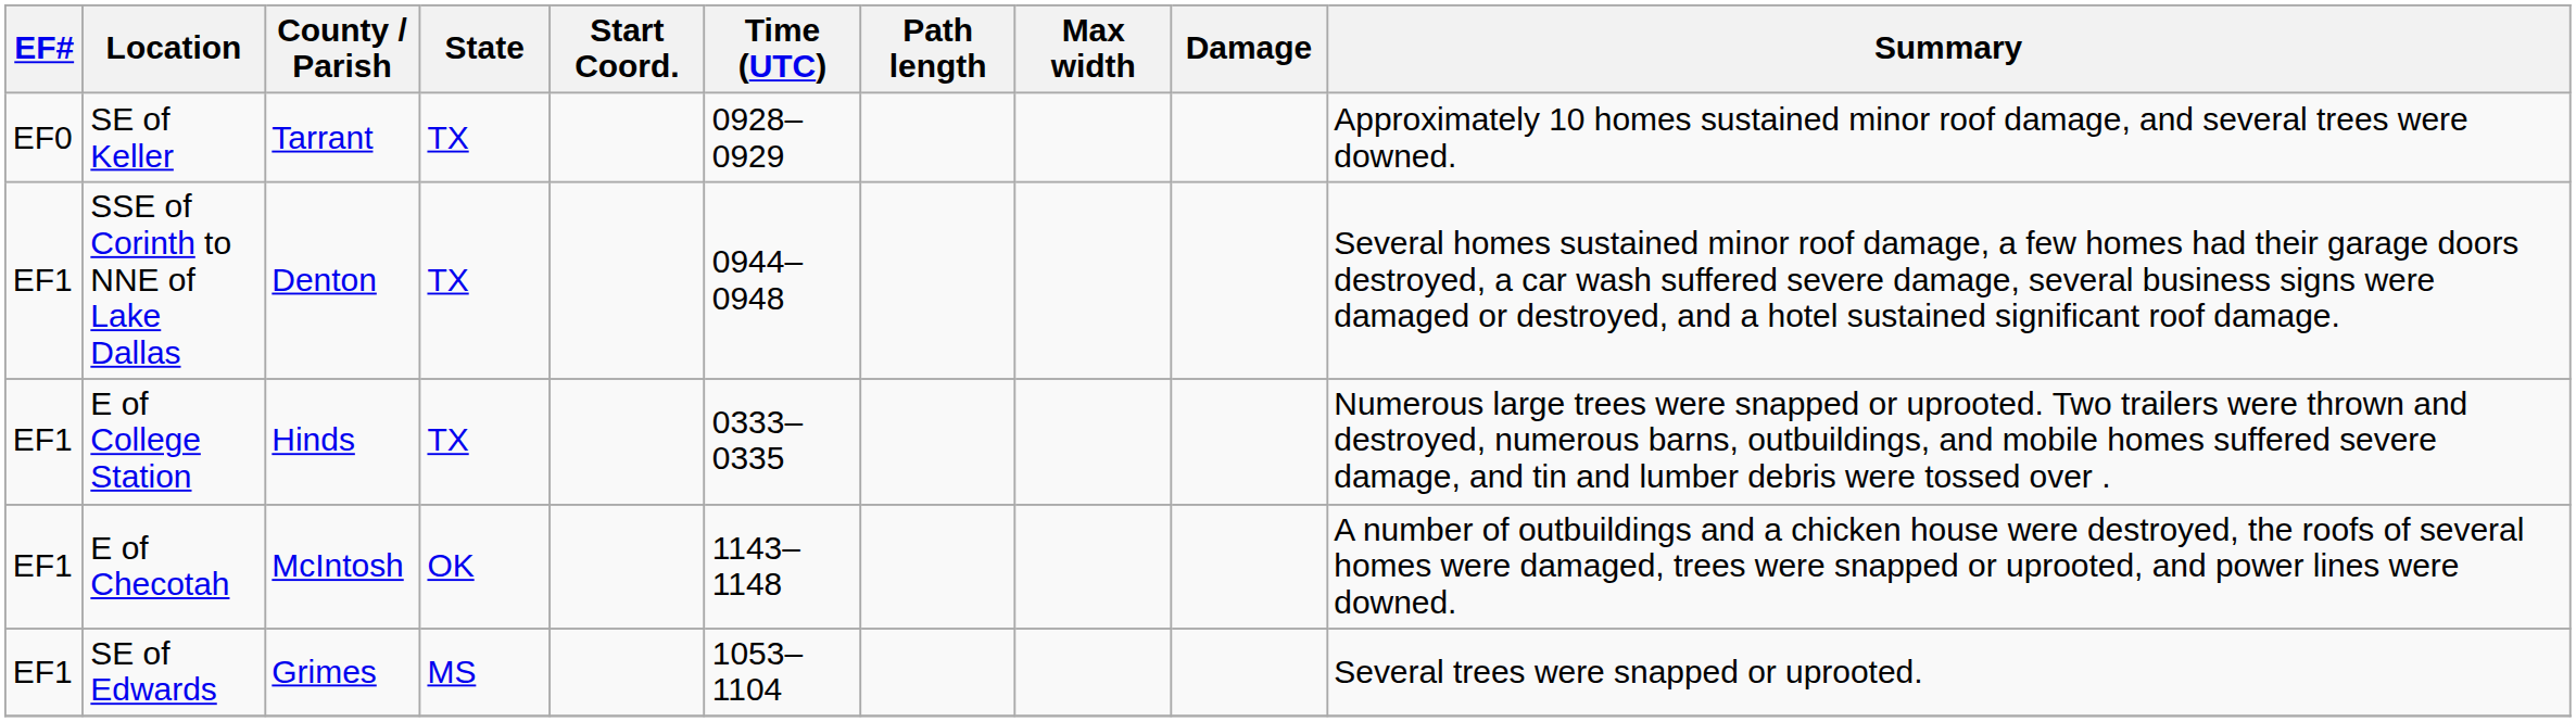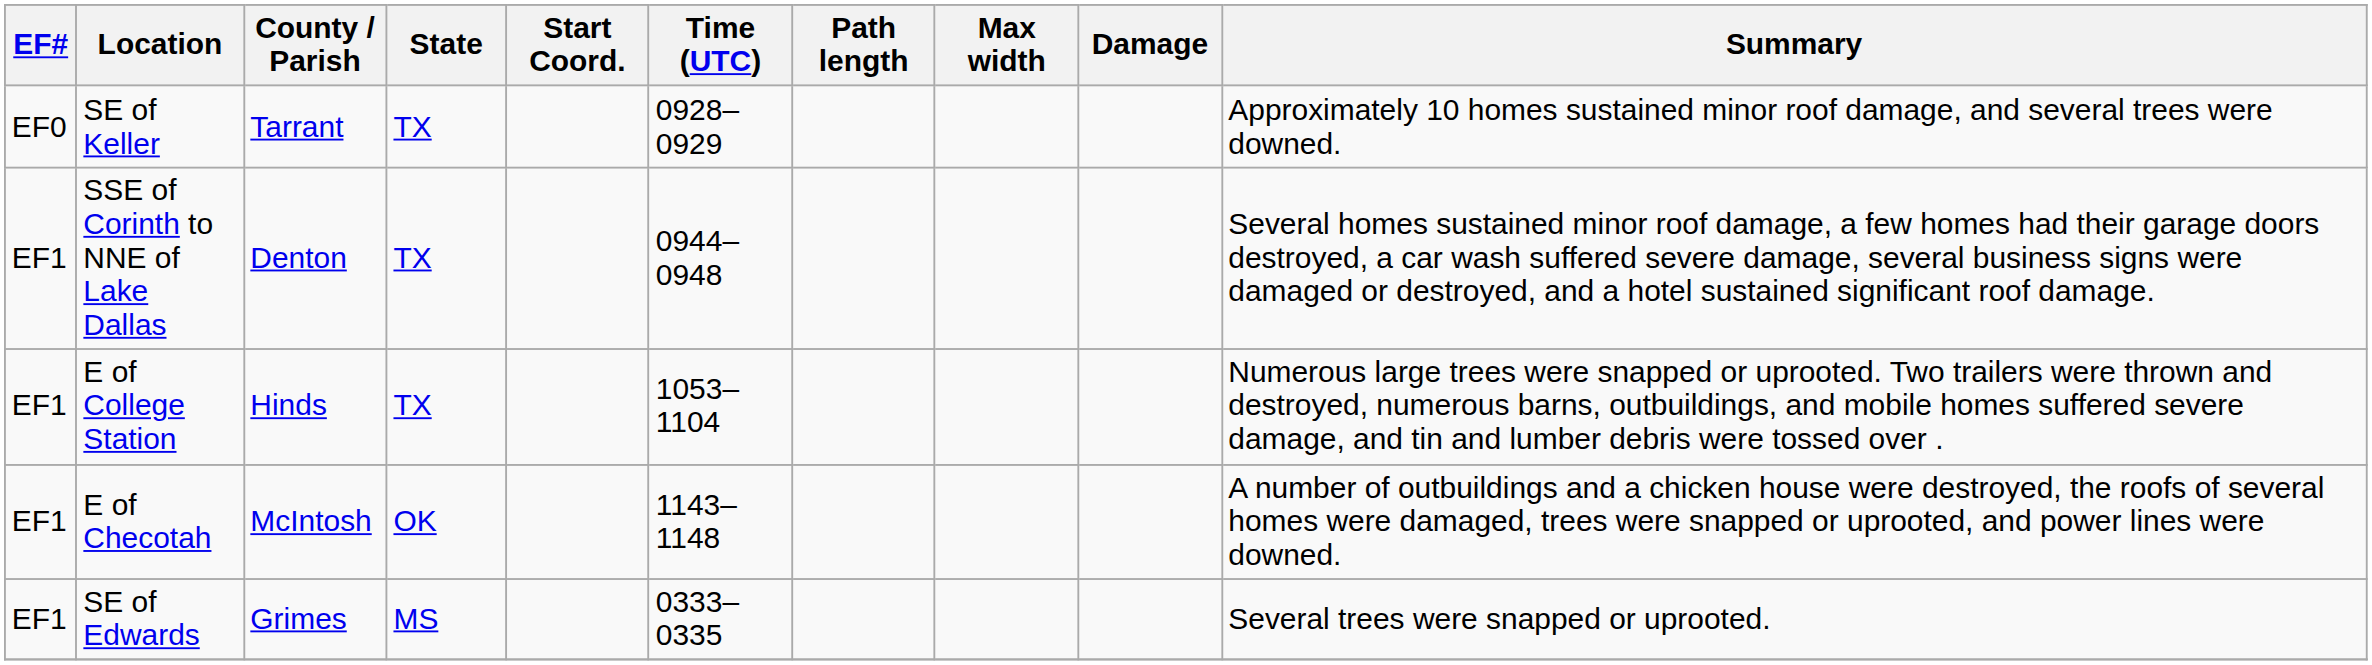E of College Station | Time (UTC): 0333–0335 -> 1053–1104
SE of Edwards | Time (UTC): 1053–1104 -> 0333–0335
